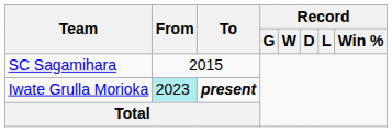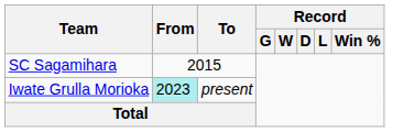Iwate Grulla Morioka | To: bold -> normal
